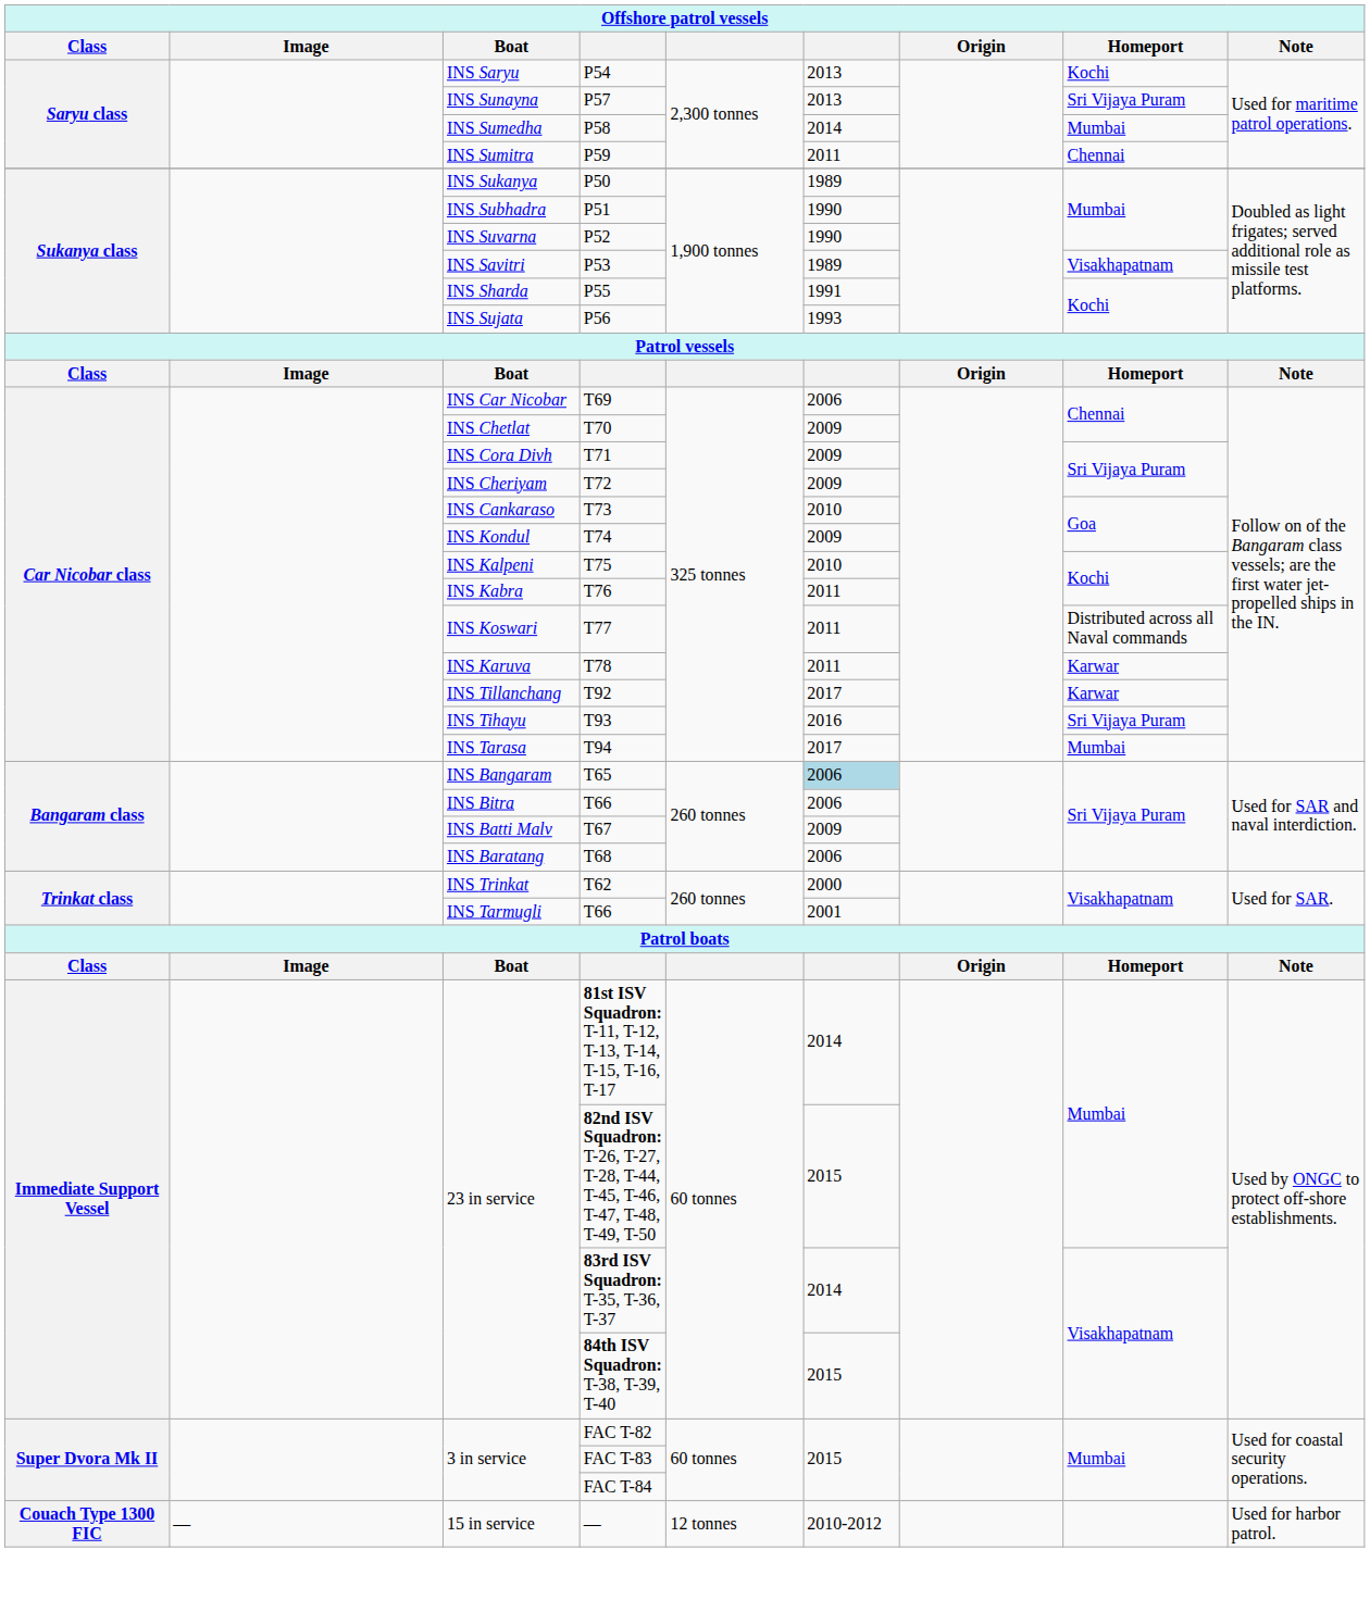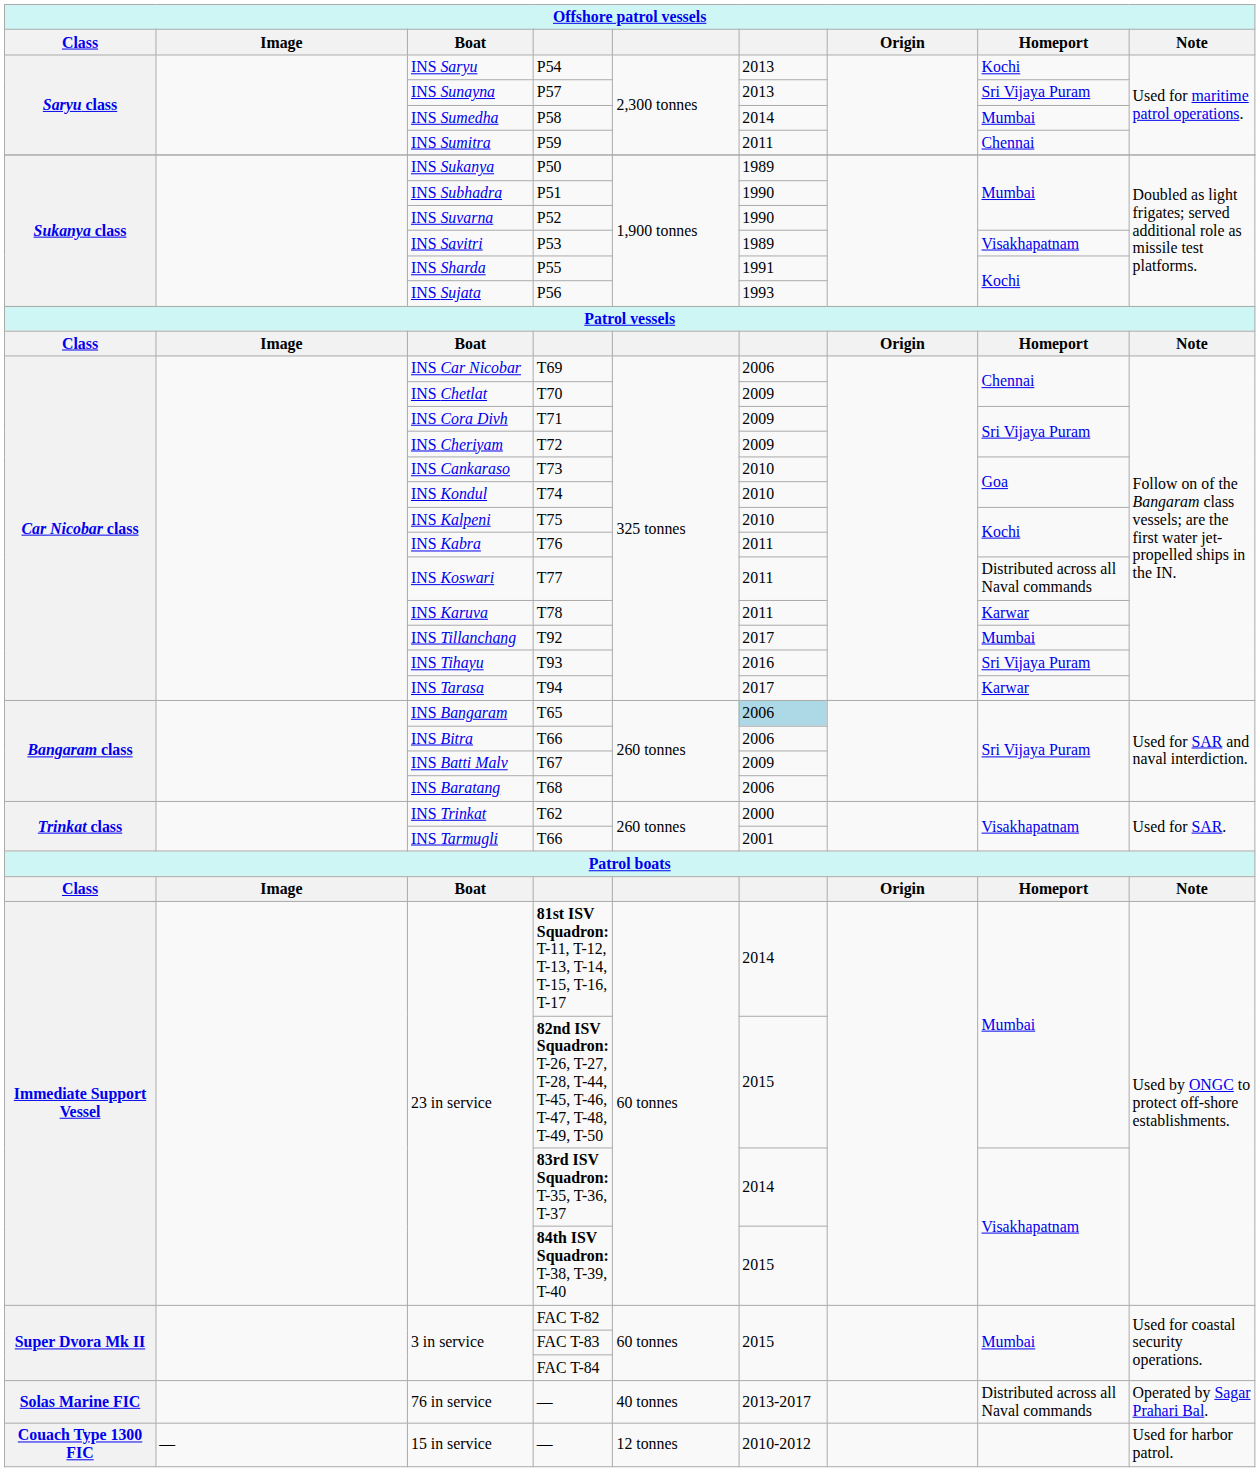T74 | column 6: 2009 -> 2010
T92 | Homeport: Karwar -> Mumbai
T94 | Homeport: Mumbai -> Karwar
+ row: Solas Marine FIC | 76 in service | — | 40 tonnes | 2013-2017 | Distributed across all Naval commands | Operated by Sagar Prahari Bal.
